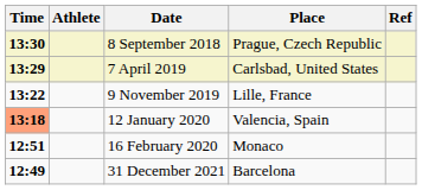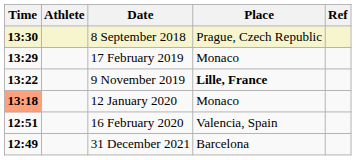+ row: 13:29 | 17 February 2019 | Monaco
- row: 13:29 | 7 April 2019 | Carlsbad, United States
9 November 2019 | Place: normal -> bold
12 January 2020 | Place: Valencia, Spain -> Monaco
16 February 2020 | Place: Monaco -> Valencia, Spain
